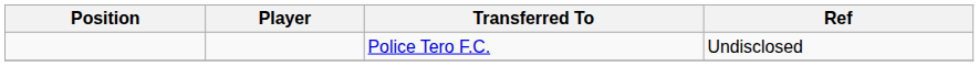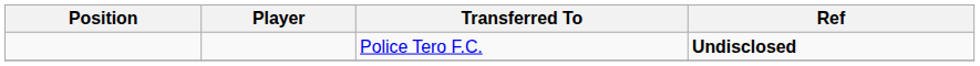Police Tero F.C. | Ref: normal -> bold
